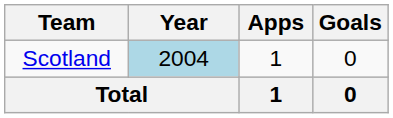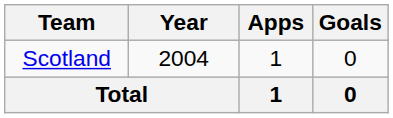Scotland | Year: lightblue background -> no background
